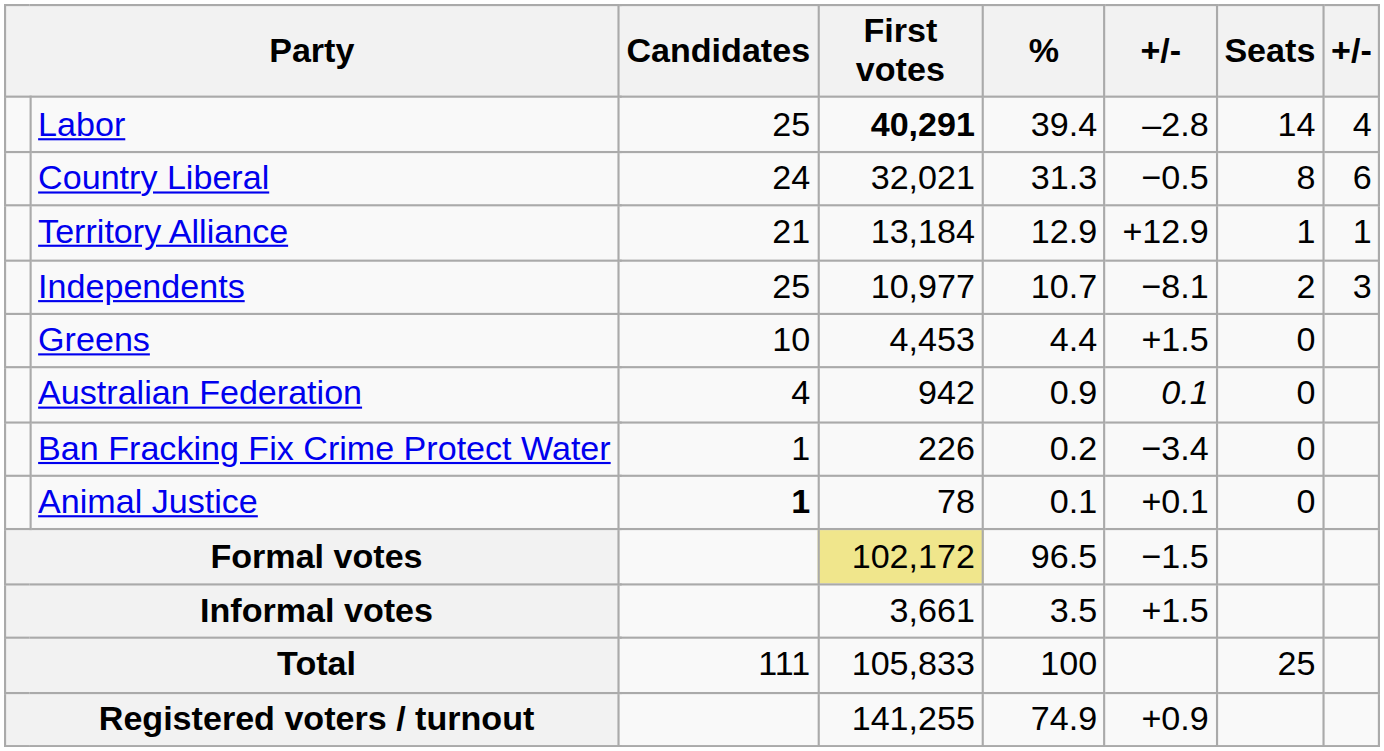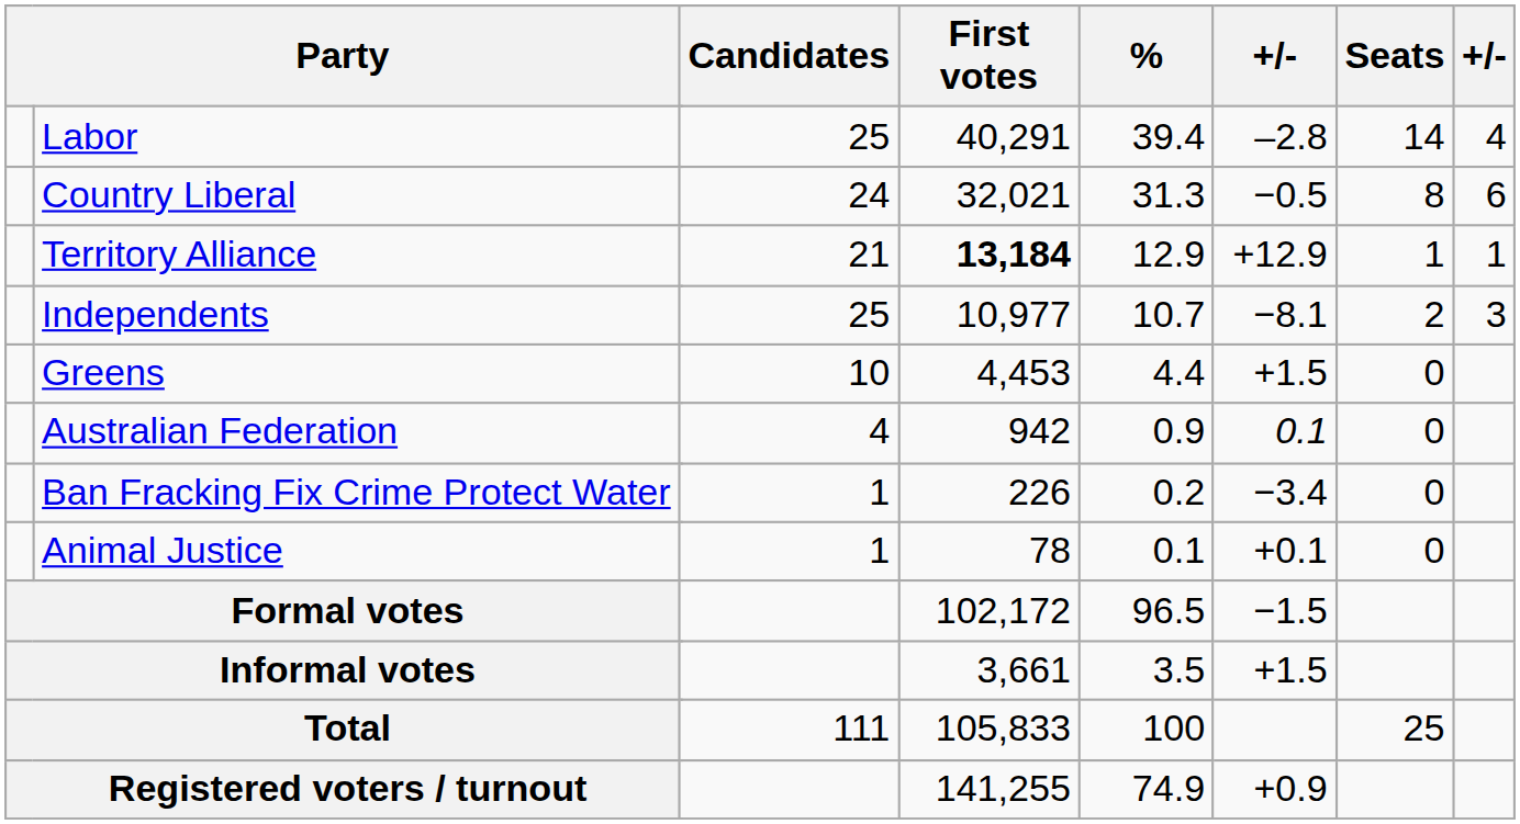Labor | First votes: bold -> normal
Territory Alliance | First votes: normal -> bold
Animal Justice | Candidates: bold -> normal
Formal votes | First votes: khaki background -> no background
